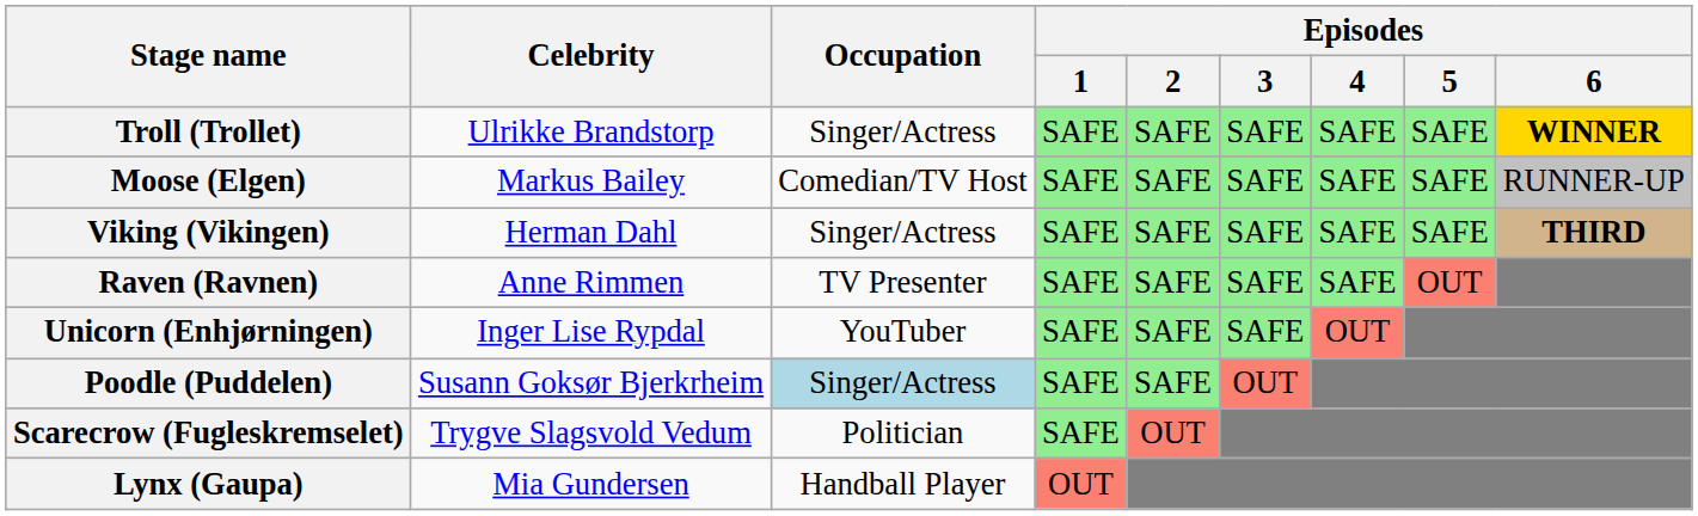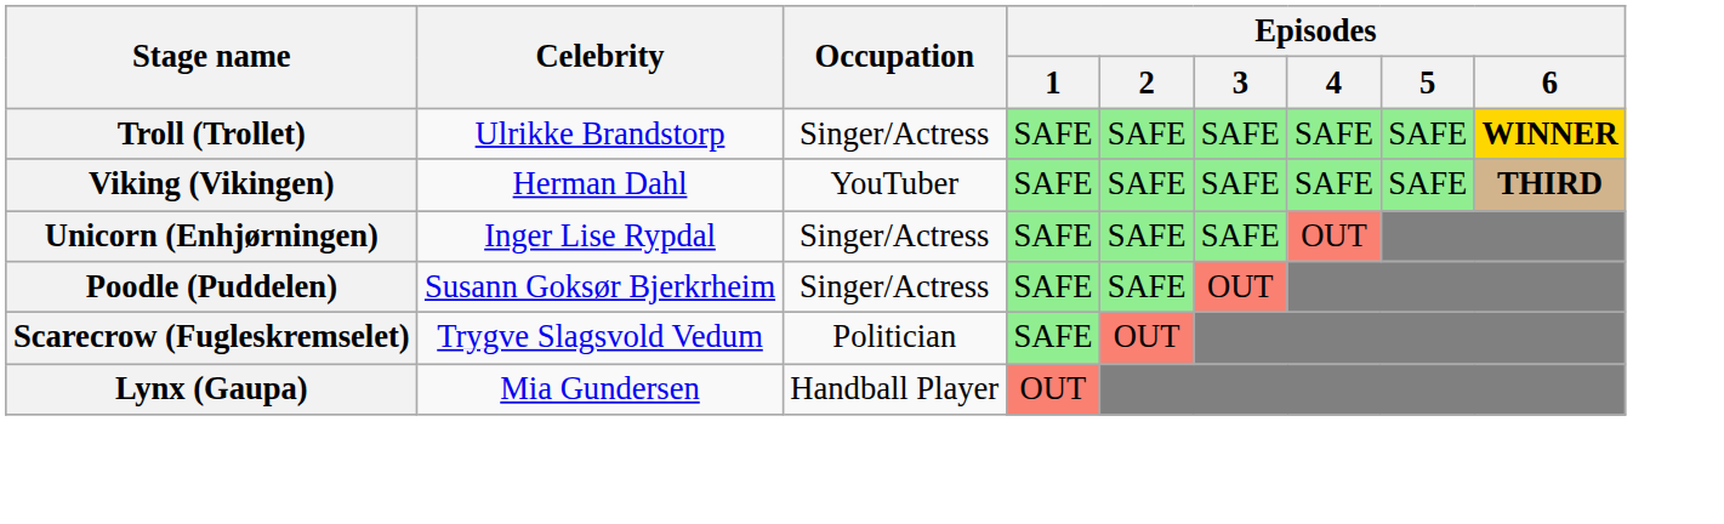- row: Moose (Elgen) | Markus Bailey | Comedian/TV Host | SAFE | SAFE | SAFE | SAFE | SAFE | RUNNER-UP
Viking (Vikingen) | Occupation: Singer/Actress -> YouTuber
- row: Raven (Ravnen) | Anne Rimmen | TV Presenter | SAFE | SAFE | SAFE | SAFE | OUT
Unicorn (Enhjørningen) | Occupation: YouTuber -> Singer/Actress
Poodle (Puddelen) | Occupation: lightblue background -> no background
